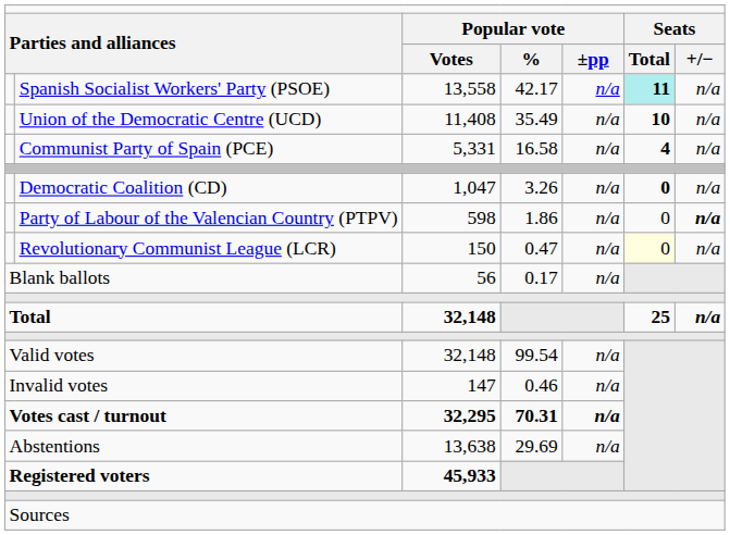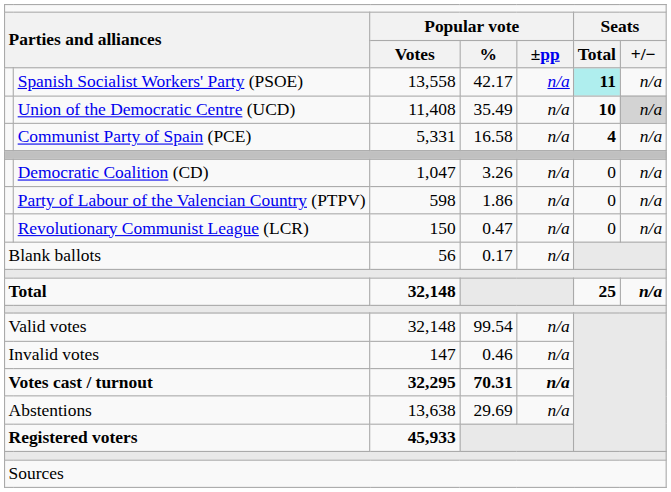Union of the Democratic Centre (UCD) | column 7: no background -> lightgrey background
Democratic Coalition (CD) | column 6: bold -> normal
Party of Labour of the Valencian Country (PTPV) | column 7: bold -> normal
Revolutionary Communist League (LCR) | column 6: lightyellow background -> no background
